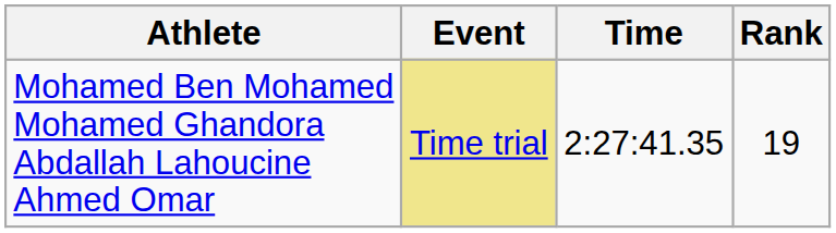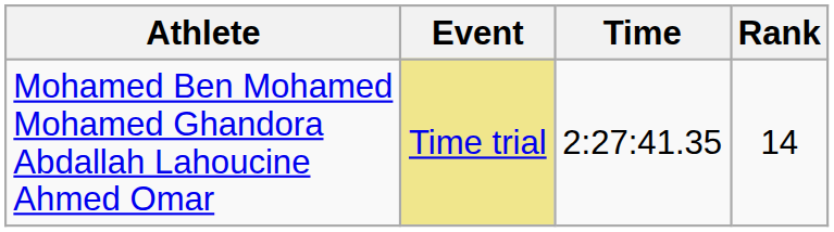row 2 | Rank: 19 -> 14
